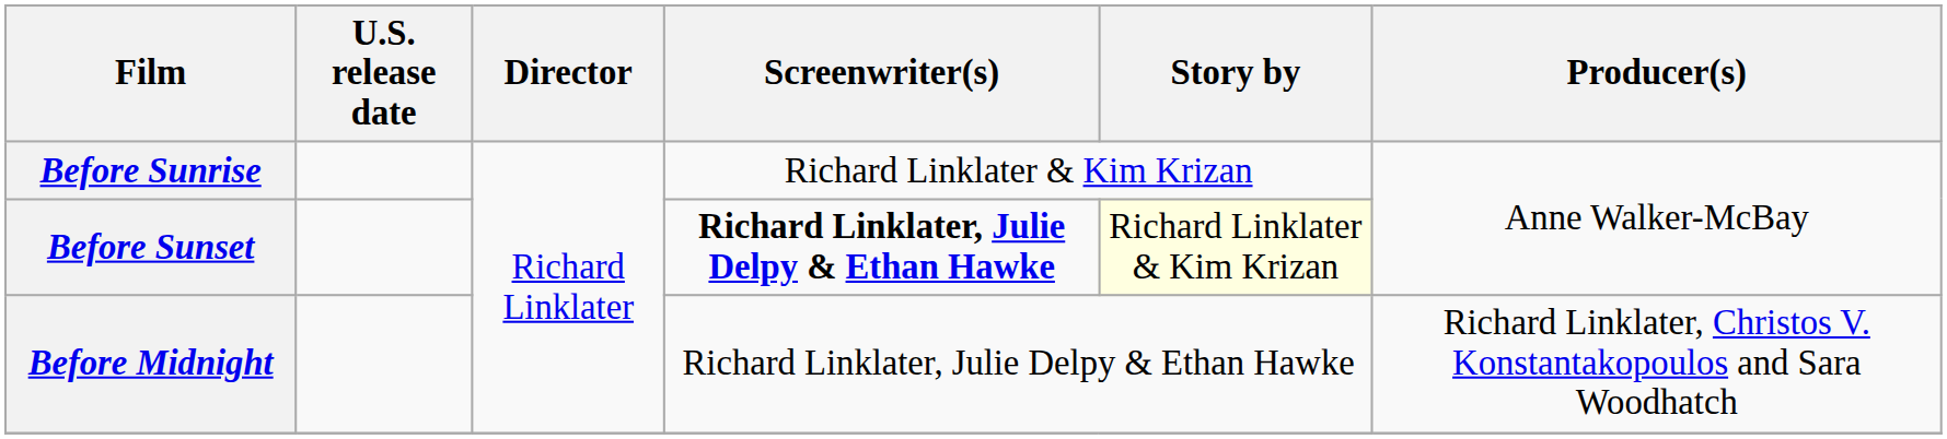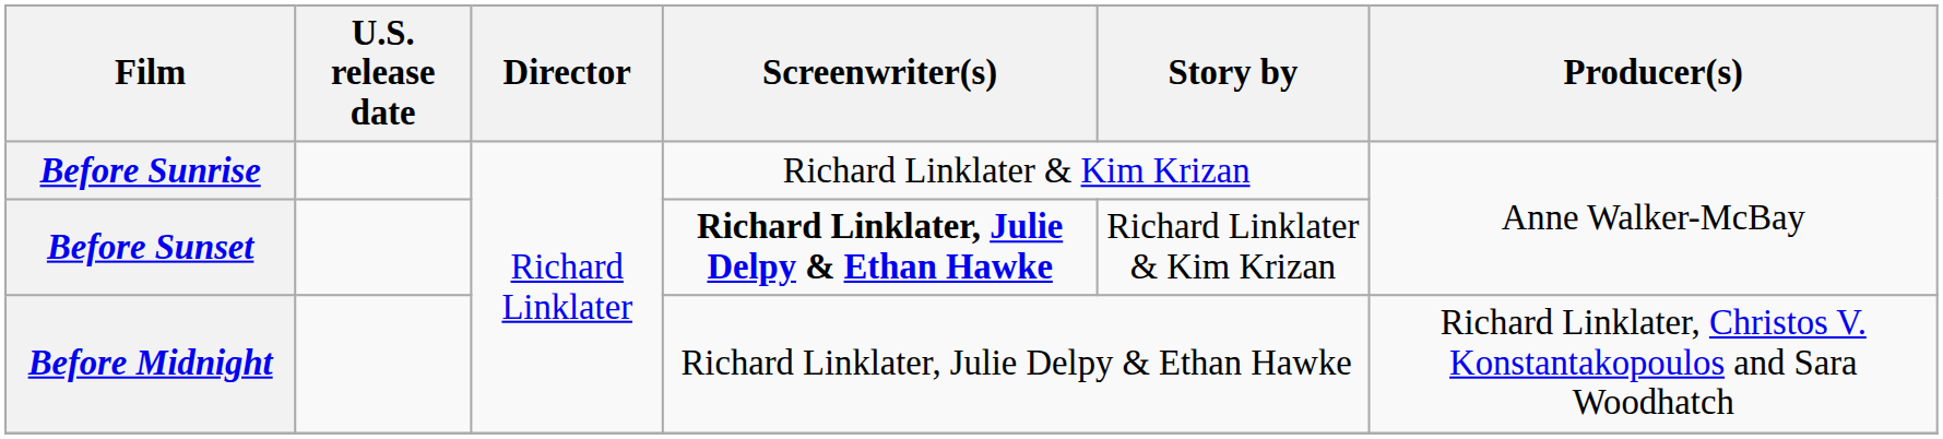Before Sunset | Story by: lightyellow background -> no background
